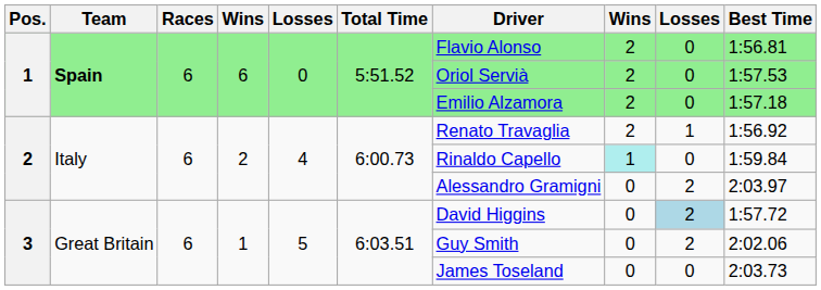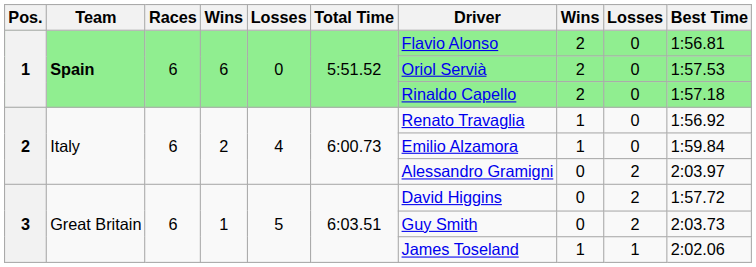row 4 | Driver: Emilio Alzamora -> Rinaldo Capello
row 5 | column 8: 2 -> 1
row 5 | column 9: 1 -> 0
row 6 | Driver: Rinaldo Capello -> Emilio Alzamora
row 6 | column 8: paleturquoise background -> no background
row 8 | column 9: lightblue background -> no background
row 9 | Best Time: 2:02.06 -> 2:03.73
row 10 | column 8: 0 -> 1
row 10 | column 9: 0 -> 1
row 10 | Best Time: 2:03.73 -> 2:02.06
